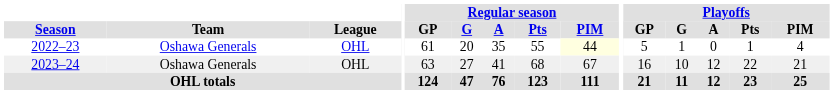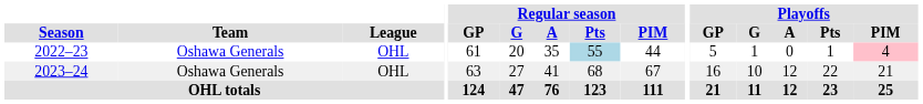2022–23 | Regular season / Pts: no background -> lightblue background
2022–23 | Regular season / PIM: lightyellow background -> no background
2022–23 | Playoffs / PIM: no background -> pink background
